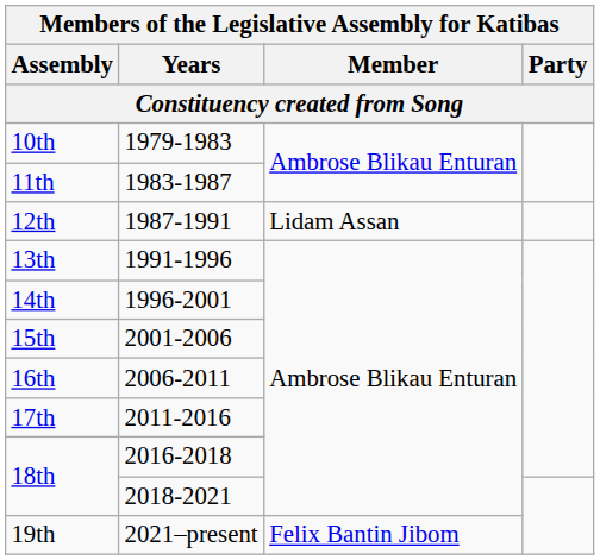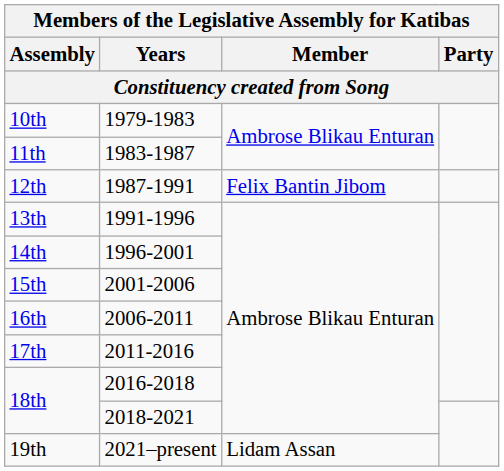12th | Member: Lidam Assan -> Felix Bantin Jibom
19th | Member: Felix Bantin Jibom -> Lidam Assan
